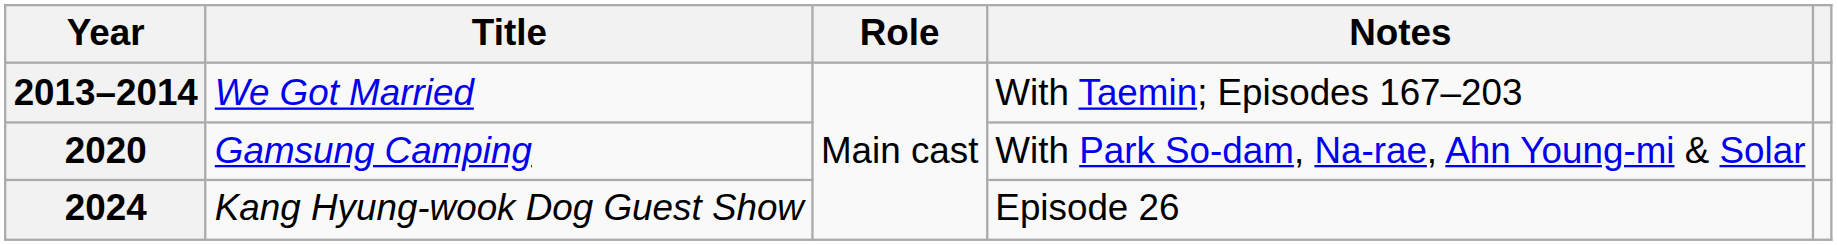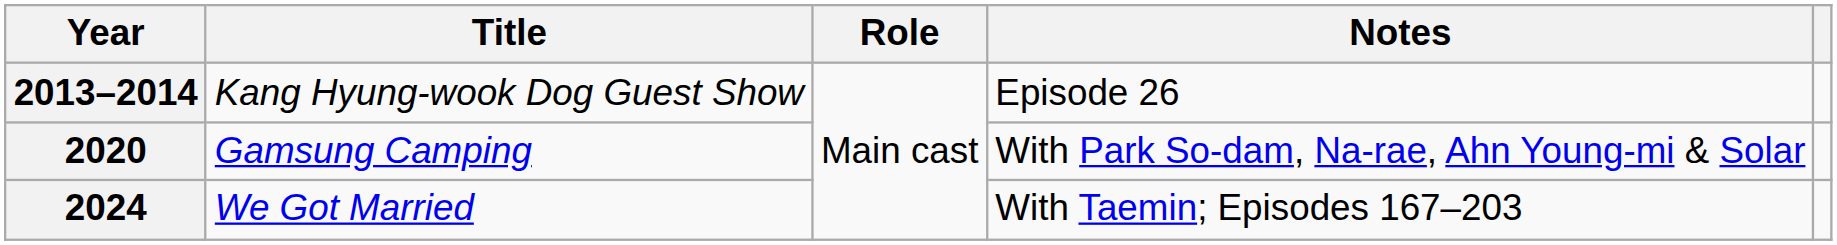2013–2014 | Title: We Got Married -> Kang Hyung-wook Dog Guest Show
2013–2014 | Notes: With Taemin; Episodes 167–203 -> Episode 26
2024 | Title: Kang Hyung-wook Dog Guest Show -> We Got Married
2024 | Notes: Episode 26 -> With Taemin; Episodes 167–203
